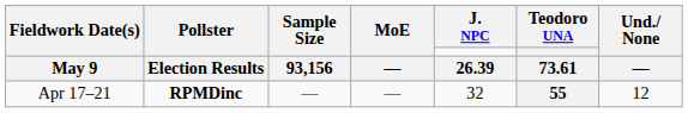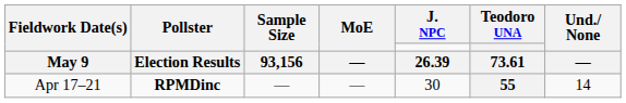Apr 17–21 | J. NPC: 32 -> 30
Apr 17–21 | Und./ None: 12 -> 14
